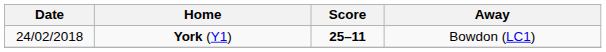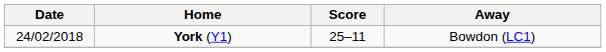York (Y1) | Score: bold -> normal
